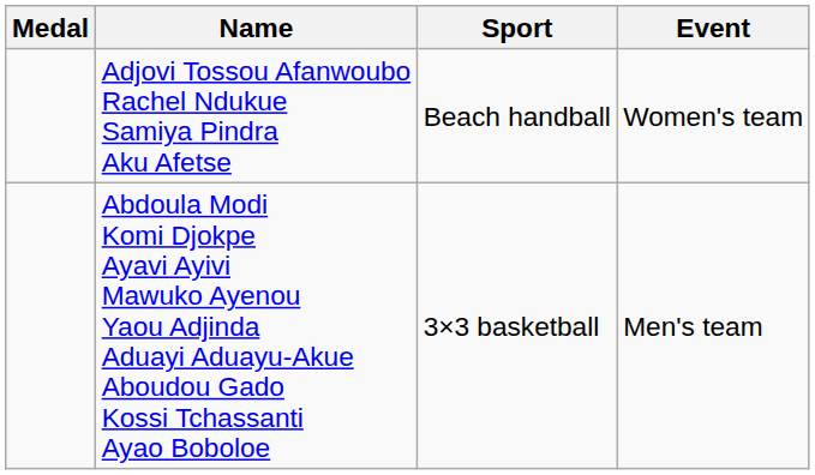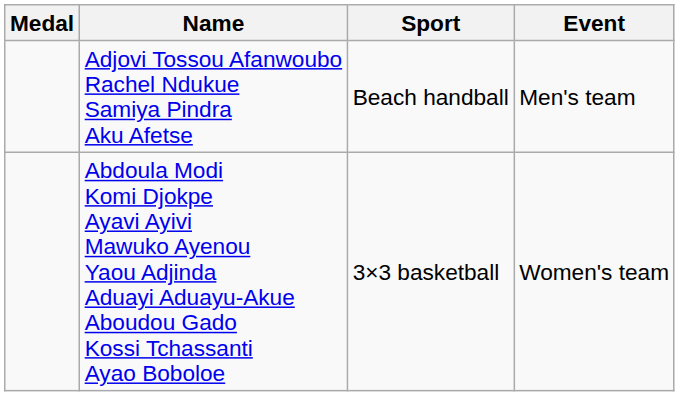row 2 | Event: Women's team -> Men's team
row 3 | Event: Men's team -> Women's team
